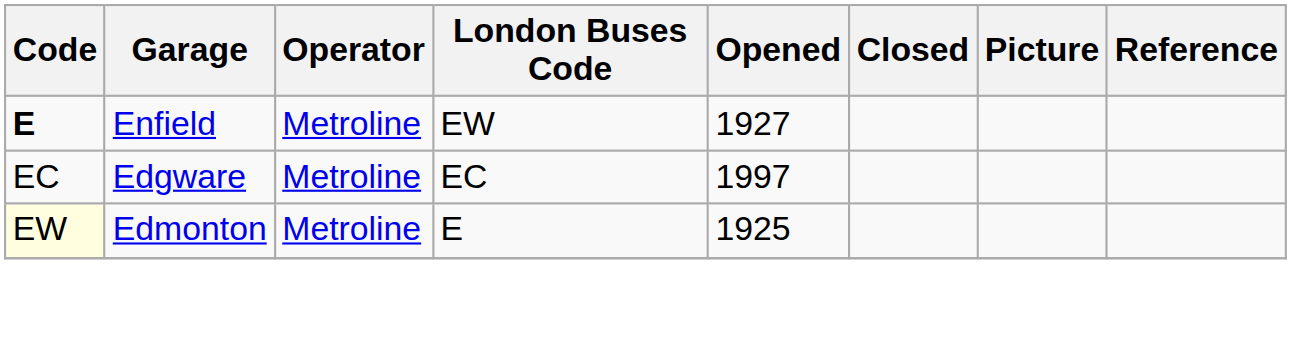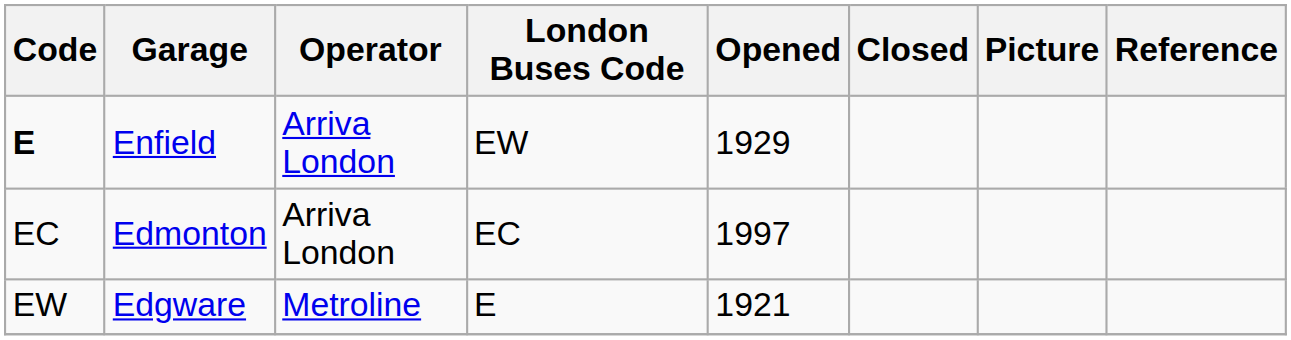row 2 | Operator: Metroline -> Arriva London
row 2 | Opened: 1927 -> 1929
row 3 | Garage: Edgware -> Edmonton
row 3 | Operator: Metroline -> Arriva London
row 4 | Code: lightyellow background -> no background
row 4 | Garage: Edmonton -> Edgware
row 4 | Opened: 1925 -> 1921
